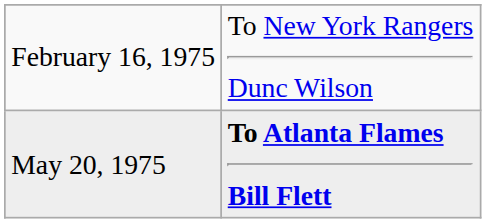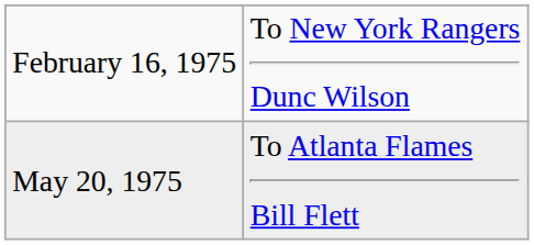May 20, 1975 | column 2: bold -> normal
